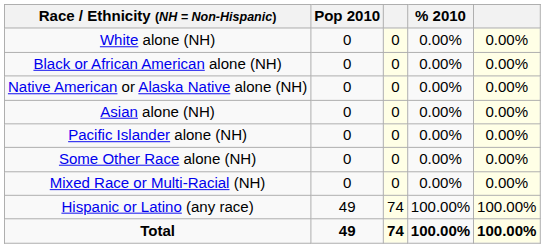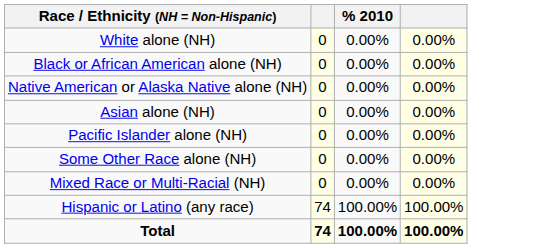- column: Pop 2010 | 0 | 0 | 0 | 0 | 0 | 0 | 0 | 49 | 49
